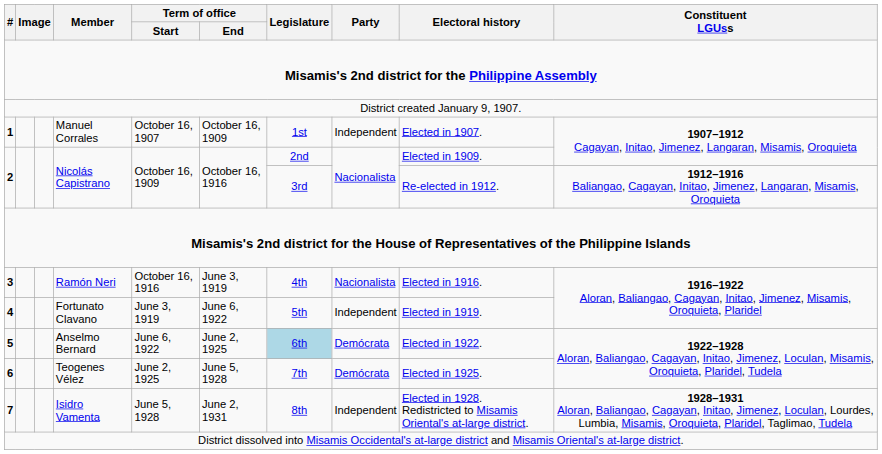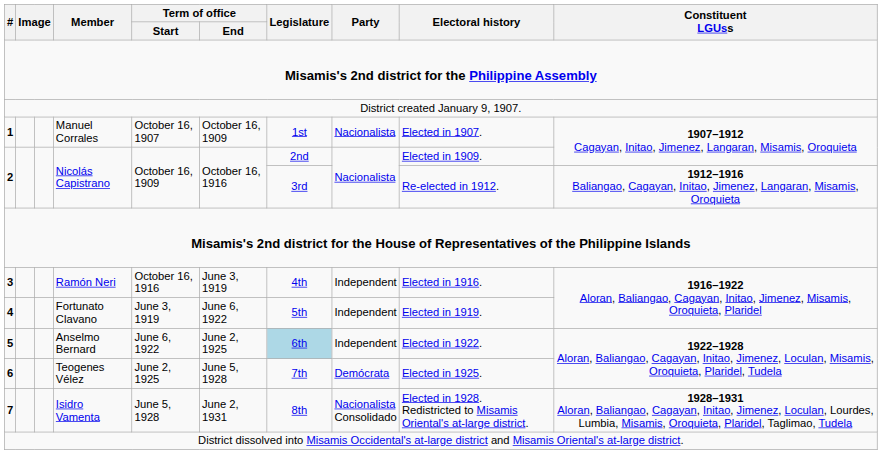Manuel Corrales | Party: Independent -> Nacionalista
Ramón Neri | Party: Nacionalista -> Independent
Anselmo Bernard | Party: Demócrata -> Independent
Isidro Vamenta | Party: Independent -> Nacionalista Consolidado
